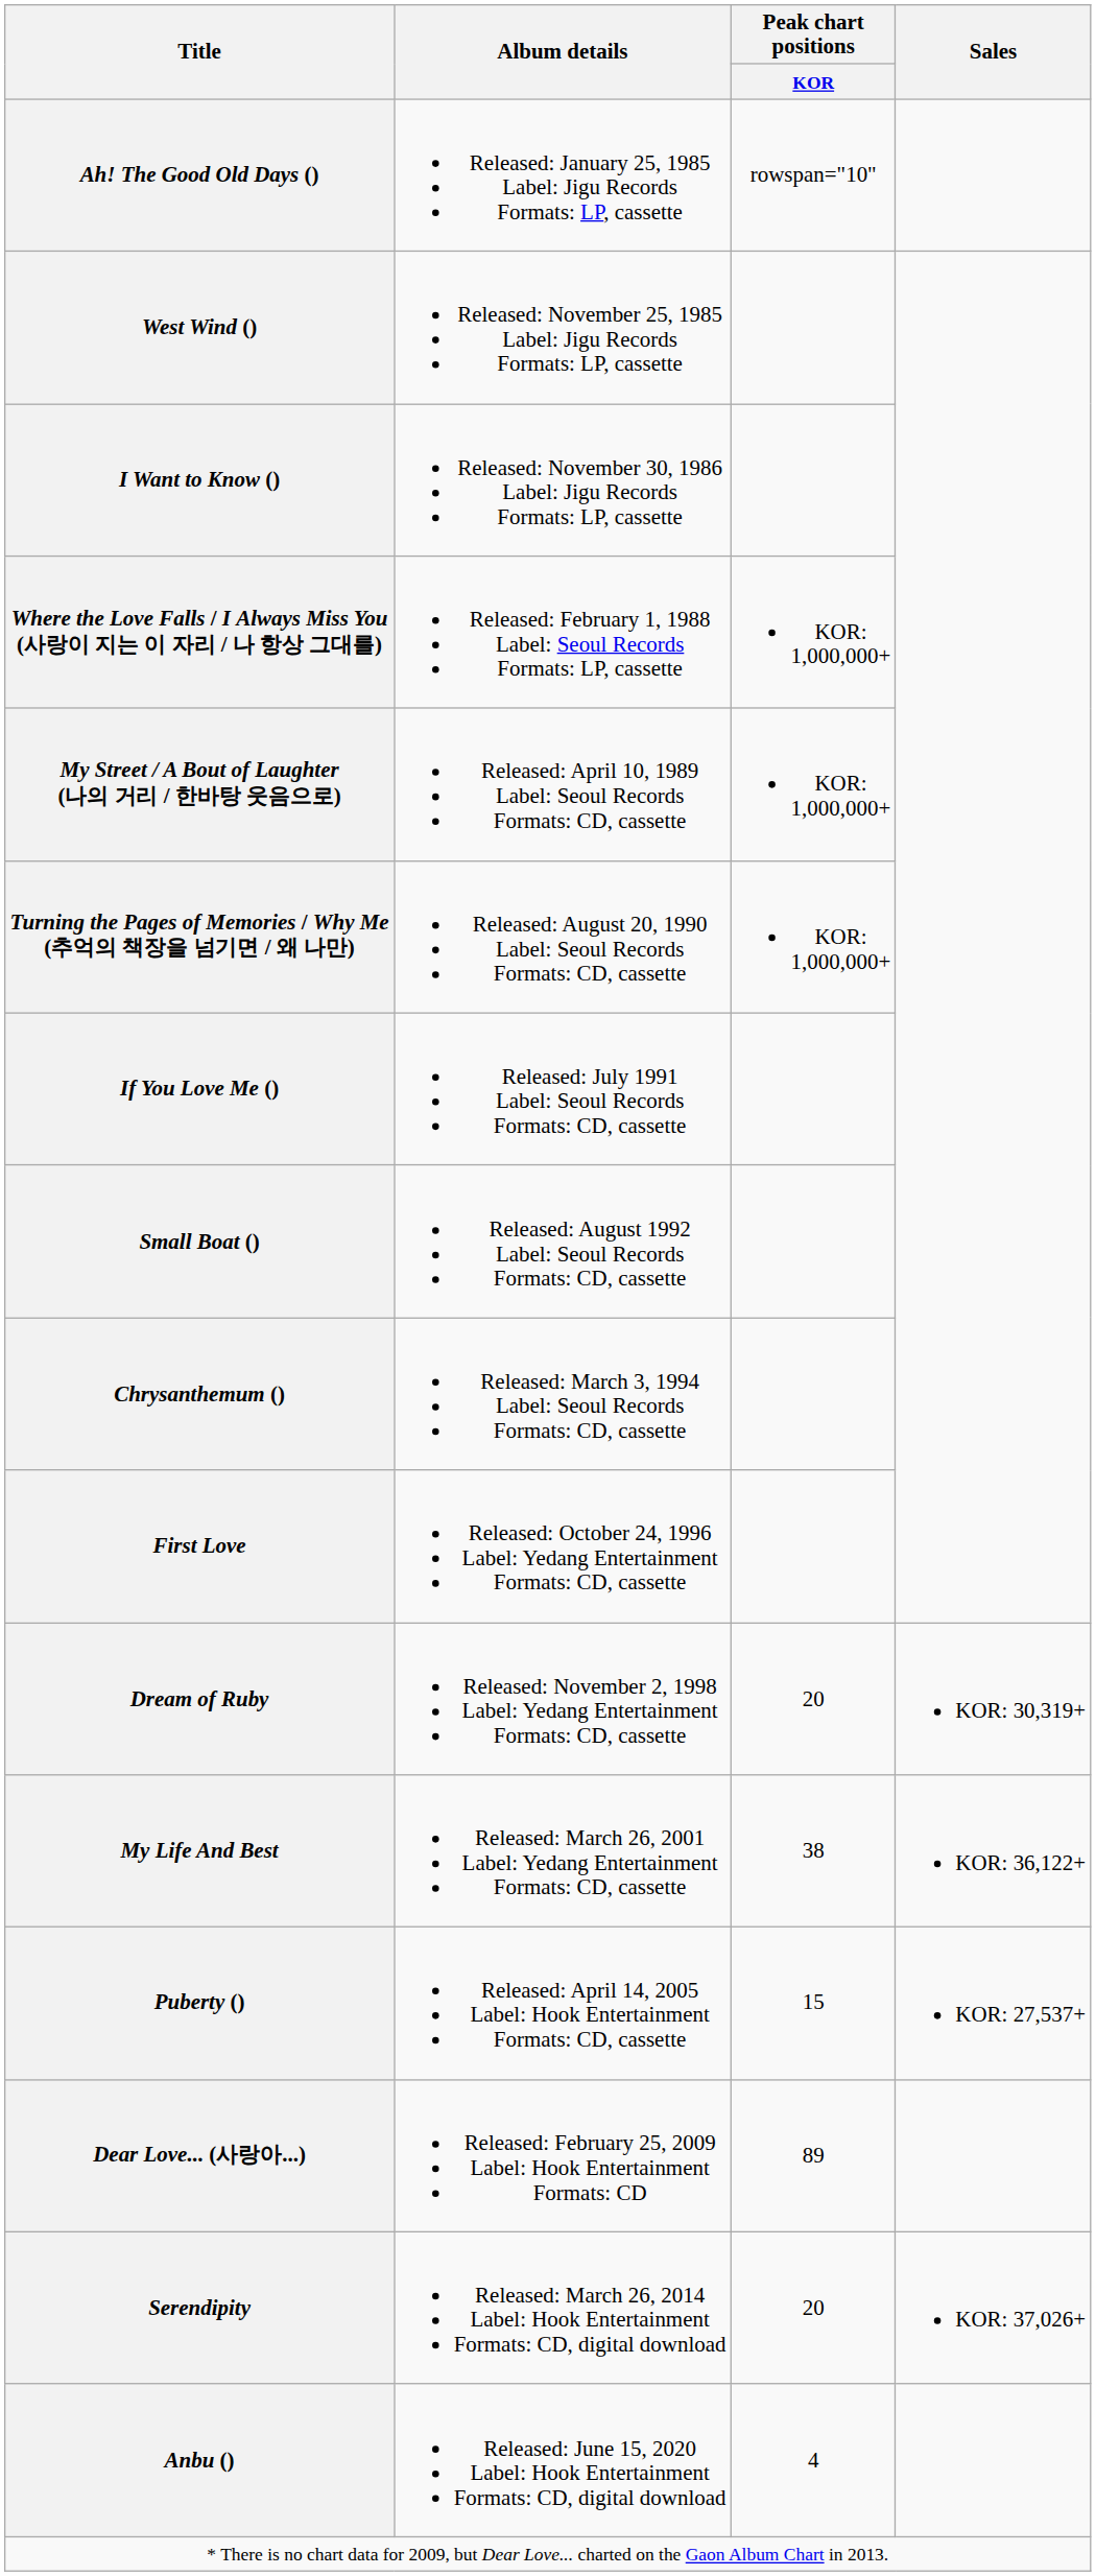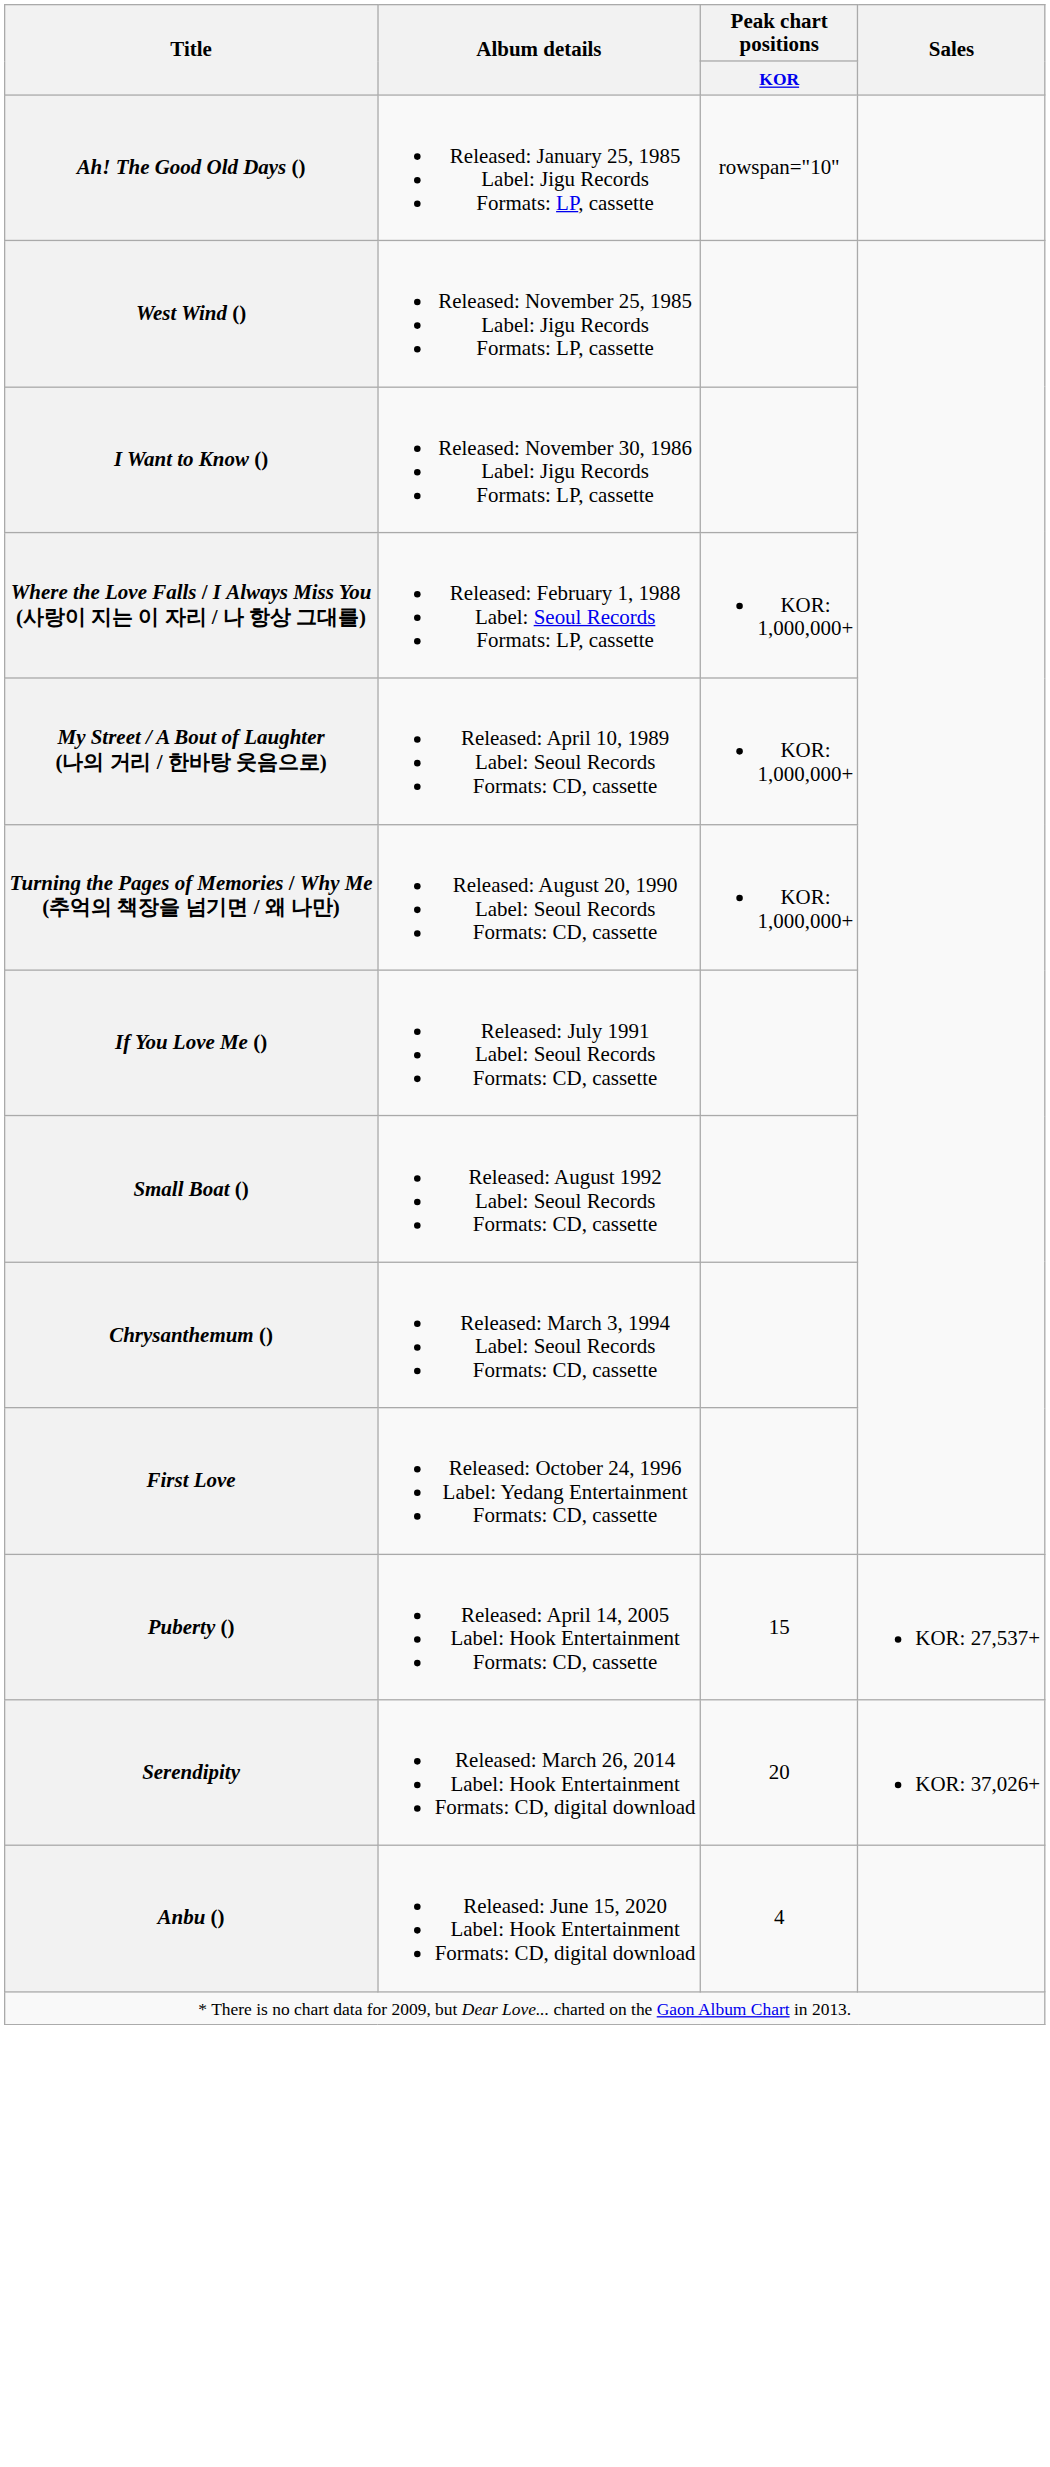- row: Dream of Ruby | Released: November 2, 1998 Label: Yedang Entertainment Formats: CD, cassette | 20 | KOR: 30,319+
- row: My Life And Best | Released: March 26, 2001 Label: Yedang Entertainment Formats: CD, cassette | 38 | KOR: 36,122+
- row: Dear Love... (사랑아...) | Released: February 25, 2009 Label: Hook Entertainment Formats: CD | 89
